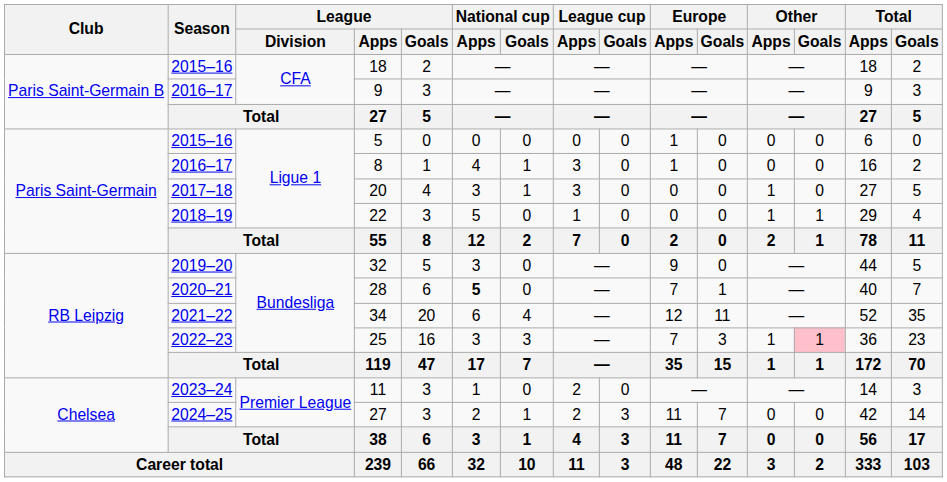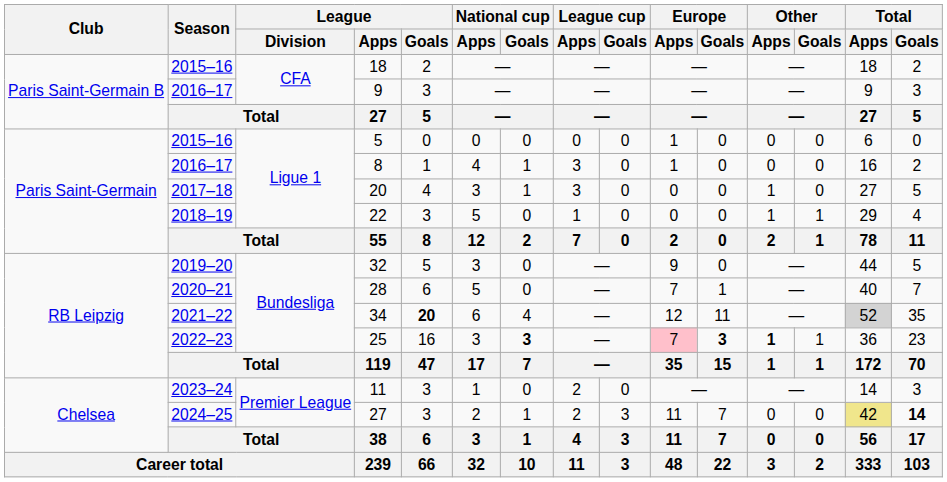28 | National cup / Apps: bold -> normal
34 | League / Goals: normal -> bold
34 | Total / Apps: no background -> lightgrey background
25 | National cup / Goals: normal -> bold
25 | Europe / Apps: no background -> pink background
25 | Europe / Goals: normal -> bold
25 | Other / Apps: normal -> bold
25 | Other / Goals: pink background -> no background
2024–25 / 27 | Total / Apps: no background -> khaki background
2024–25 / 27 | Total / Goals: normal -> bold
